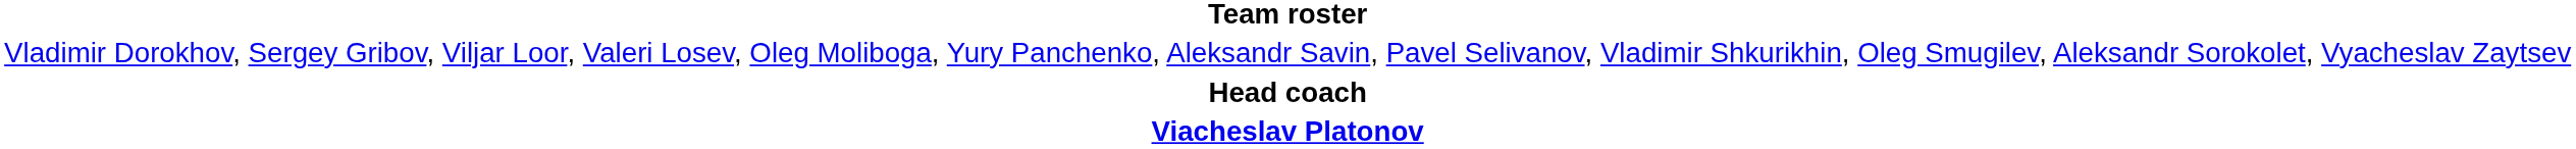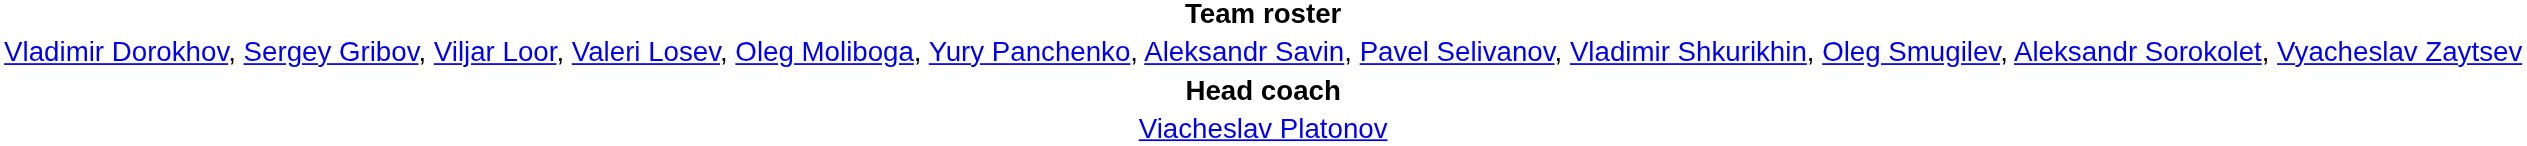row 4 | column 1: bold -> normal
